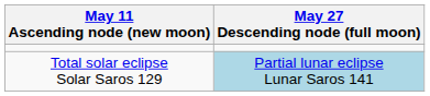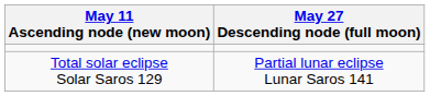row 3 | May 27 Descending node (full moon): lightblue background -> no background
